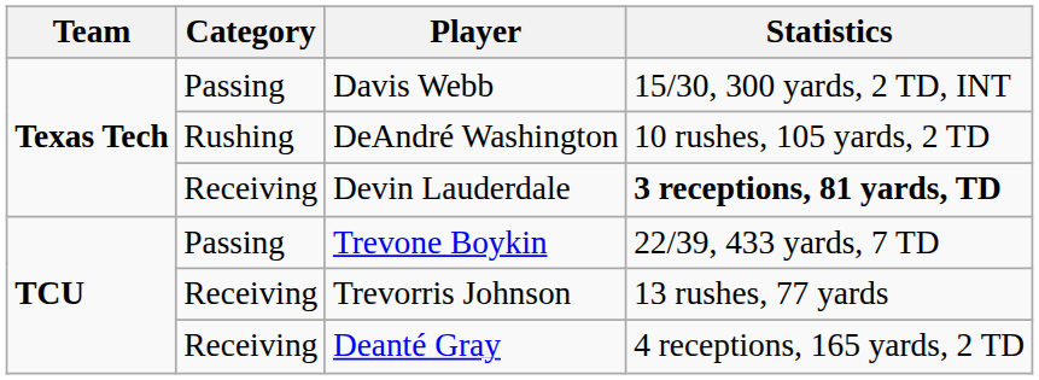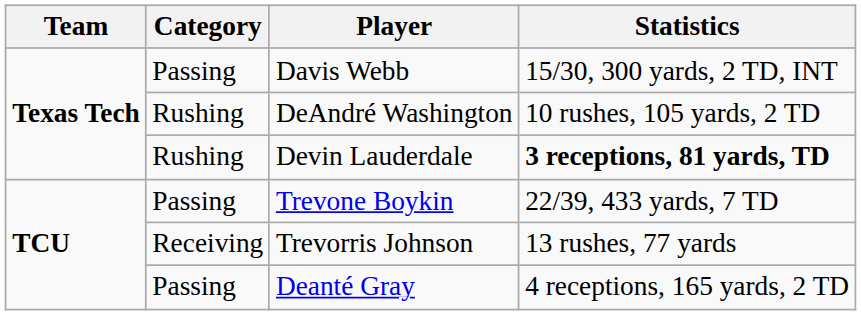Devin Lauderdale | Category: Receiving -> Rushing
Deanté Gray | Category: Receiving -> Passing
